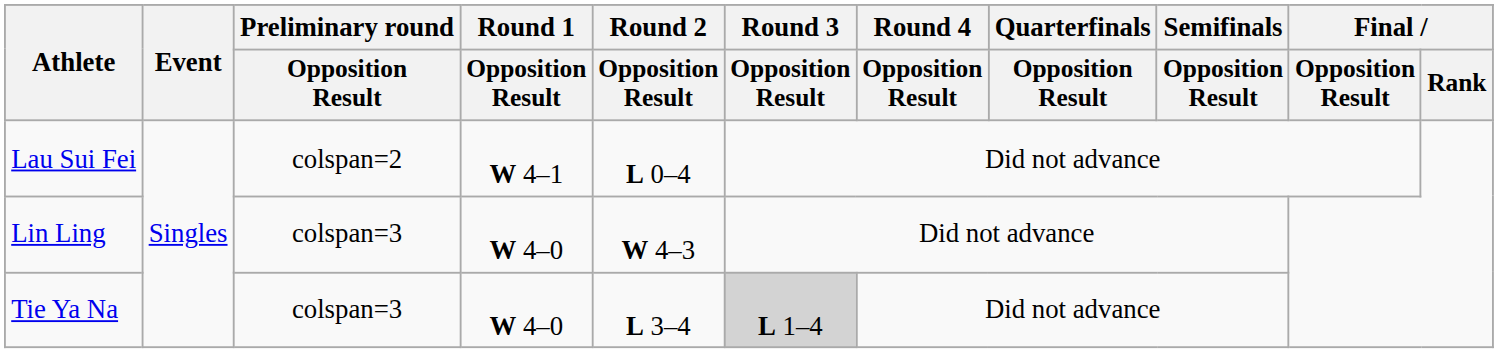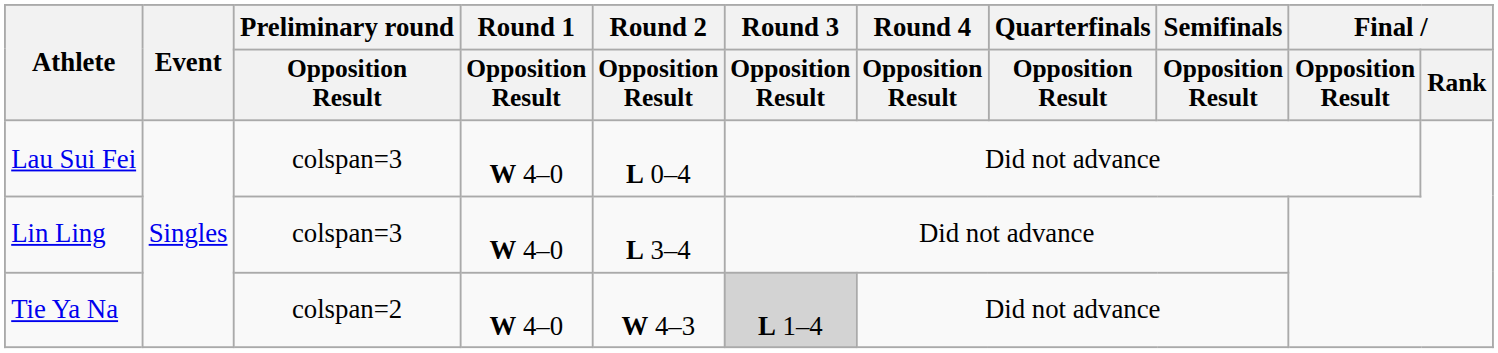Lau Sui Fei | Preliminary round / Opposition Result: colspan=2 -> colspan=3
Lau Sui Fei | Round 1 / Opposition Result: W 4–1 -> W 4–0
Lin Ling | Round 2 / Opposition Result: W 4–3 -> L 3–4
Tie Ya Na | Preliminary round / Opposition Result: colspan=3 -> colspan=2
Tie Ya Na | Round 2 / Opposition Result: L 3–4 -> W 4–3
